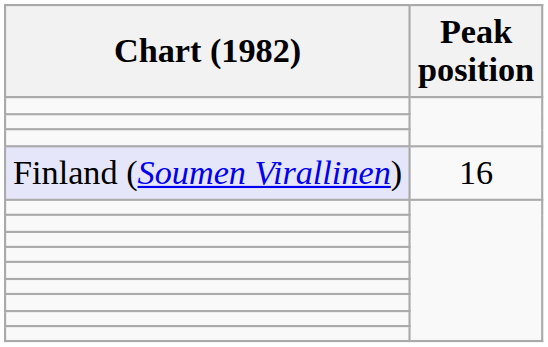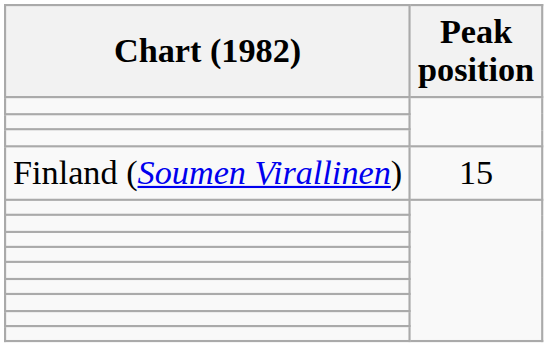row 5 | Chart (1982): lavender background -> no background
row 5 | Peak position: 16 -> 15
